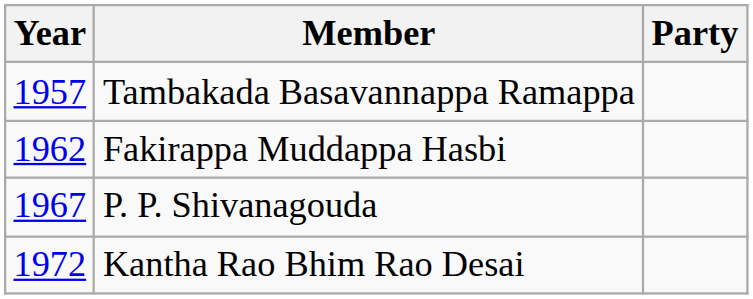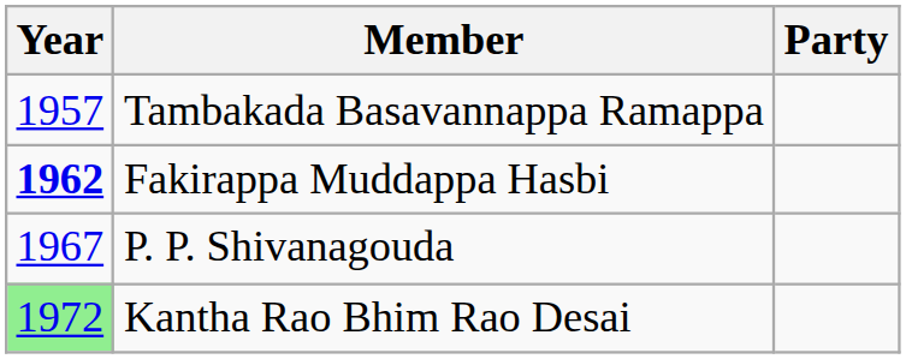Fakirappa Muddappa Hasbi | Year: normal -> bold
Kantha Rao Bhim Rao Desai | Year: no background -> lightgreen background
